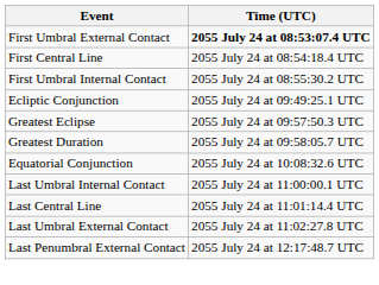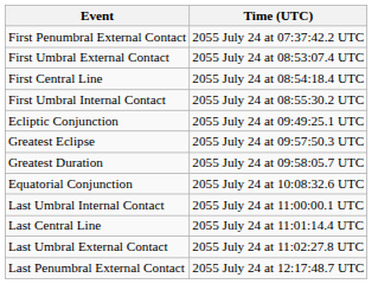+ row: First Penumbral External Contact | 2055 July 24 at 07:37:42.2 UTC
First Umbral External Contact | Time (UTC): bold -> normal
